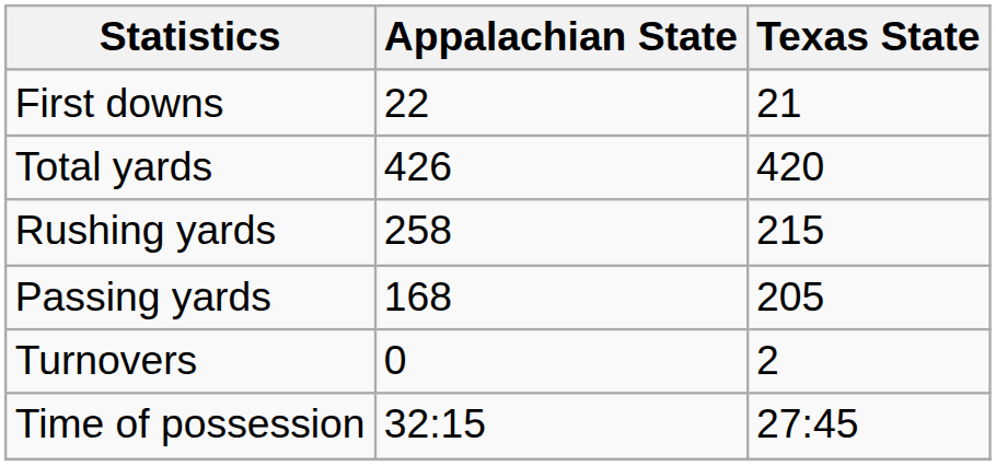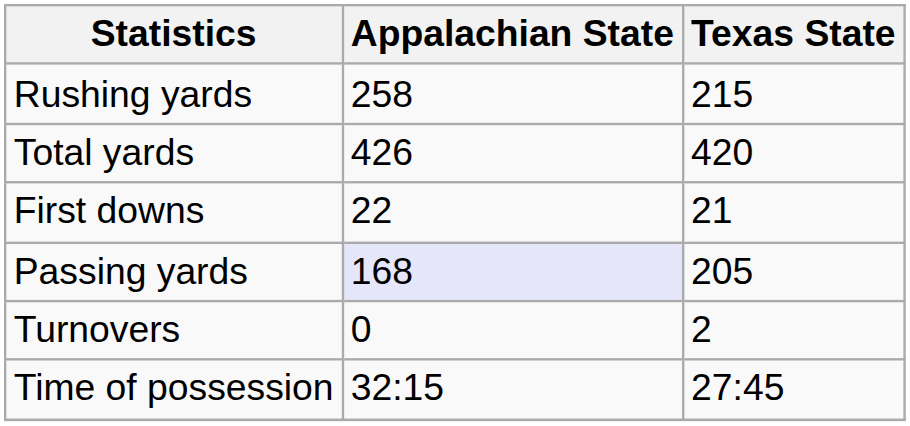rows swapped: First downs <-> Rushing yards
Passing yards | Appalachian State: no background -> lavender background
